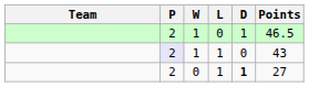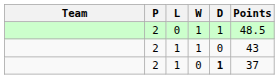columns swapped: W <-> L
row 2 | Points: 46.5 -> 48.5
row 3 | P: lavender background -> no background
row 4 | Points: 27 -> 37
